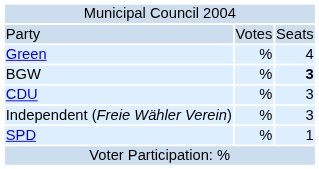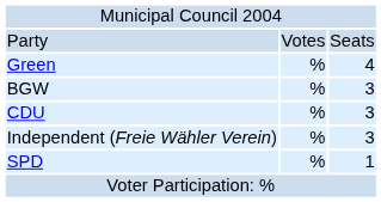BGW | column 3: bold -> normal
